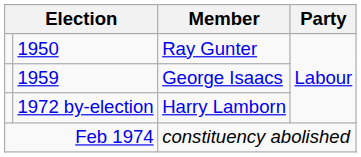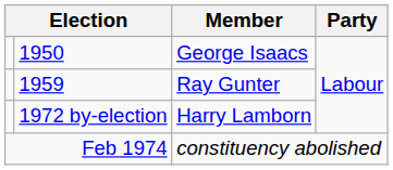1950 | Member: Ray Gunter -> George Isaacs
1959 | Member: George Isaacs -> Ray Gunter
